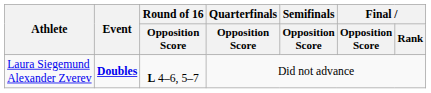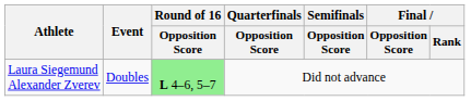Laura Siegemund Alexander Zverev | Event: bold -> normal
Laura Siegemund Alexander Zverev | Round of 16 / Opposition Score: no background -> lightgreen background
